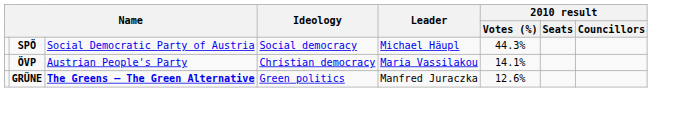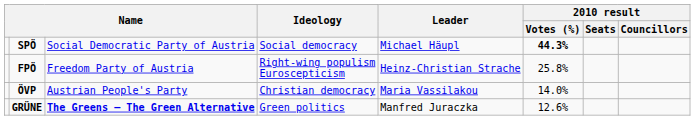SPÖ | 2010 result / Votes (%): normal -> bold
+ row: FPÖ | Freedom Party of Austria | Right-wing populism Euroscepticism | Heinz-Christian Strache | 25.8%
ÖVP | 2010 result / Votes (%): 14.1% -> 14.0%
